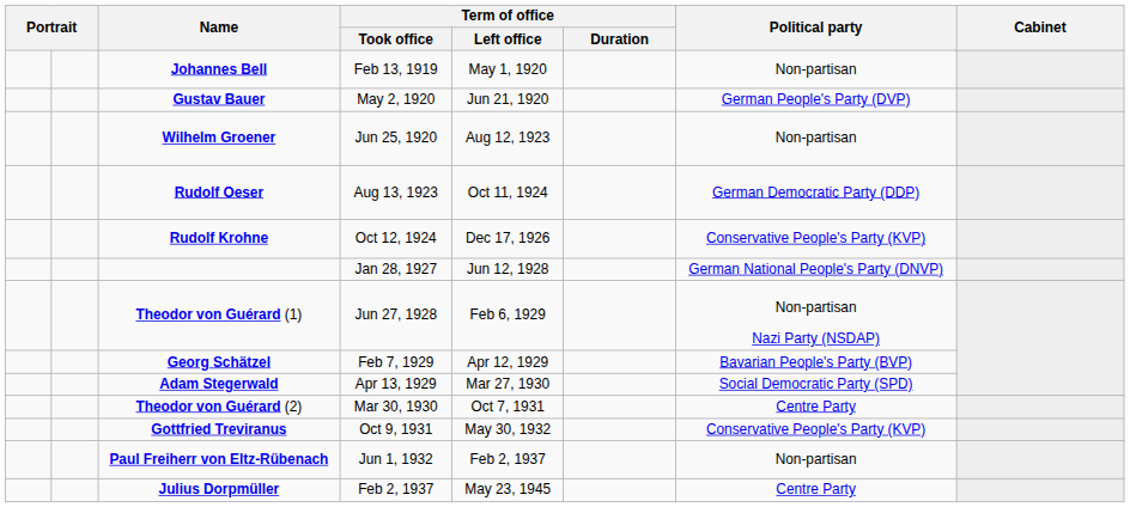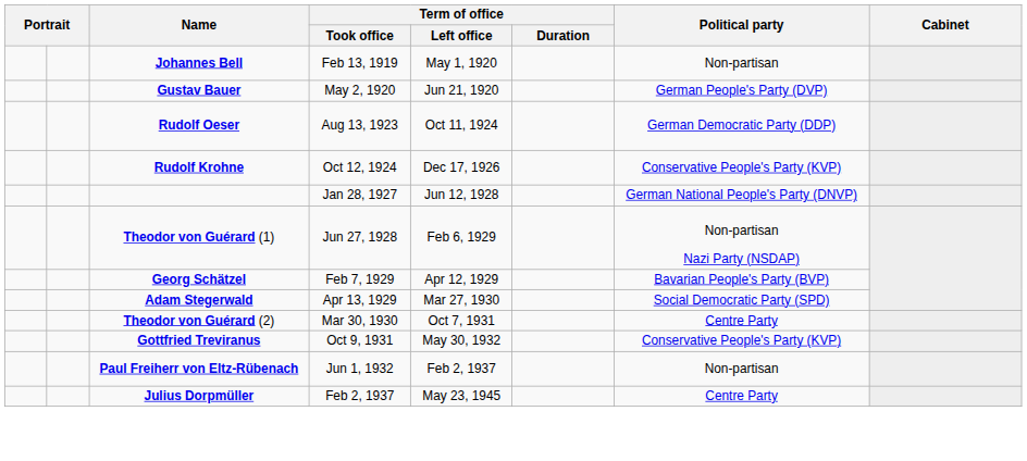- row: Wilhelm Groener | Jun 25, 1920 | Aug 12, 1923 | Non-partisan
